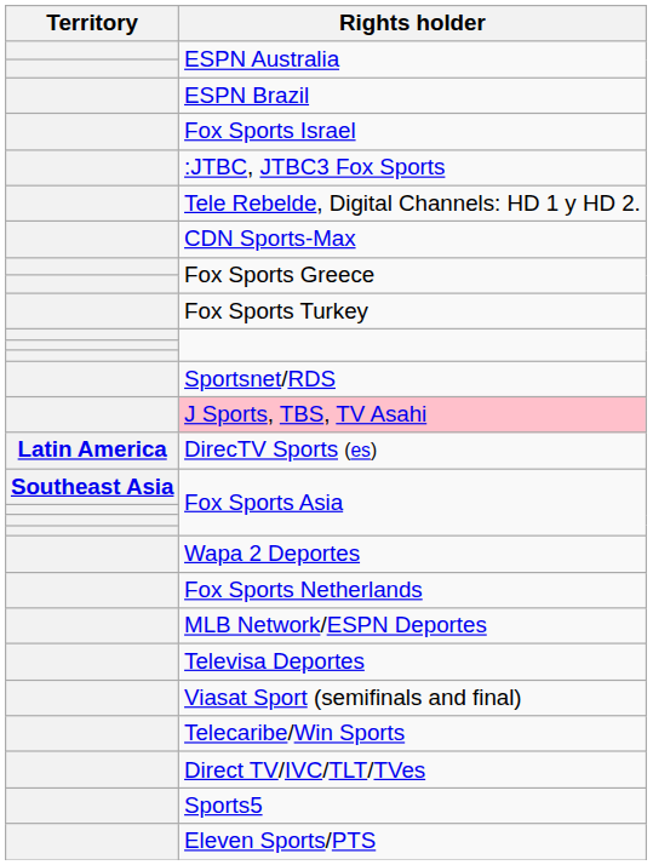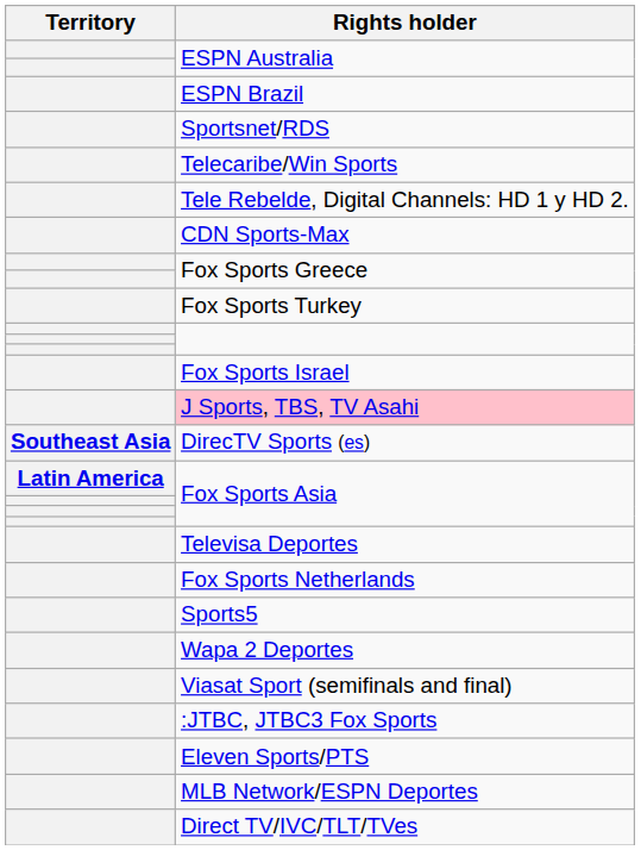row 5 | Rights holder: Fox Sports Israel -> Sportsnet/RDS
row 6 | Rights holder: :JTBC, JTBC3 Fox Sports -> Telecaribe/Win Sports
row 15 | Rights holder: Sportsnet/RDS -> Fox Sports Israel
row 17 | Territory: Latin America -> Southeast Asia
row 18 | Territory: Southeast Asia -> Latin America
row 22 | Rights holder: Wapa 2 Deportes -> Televisa Deportes
row 24 | Rights holder: MLB Network/ESPN Deportes -> Sports5
row 25 | Rights holder: Televisa Deportes -> Wapa 2 Deportes
row 27 | Rights holder: Telecaribe/Win Sports -> :JTBC, JTBC3 Fox Sports
row 28 | Rights holder: Direct TV/IVC/TLT/TVes -> Eleven Sports/PTS
row 29 | Rights holder: Sports5 -> MLB Network/ESPN Deportes
row 30 | Rights holder: Eleven Sports/PTS -> Direct TV/IVC/TLT/TVes
